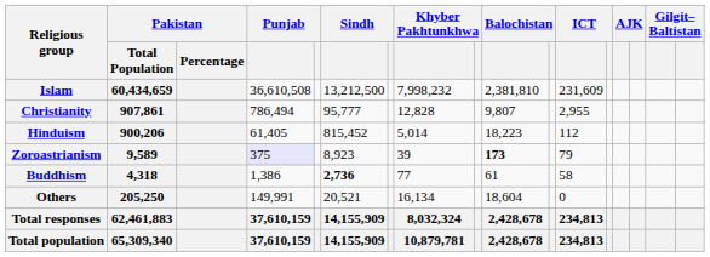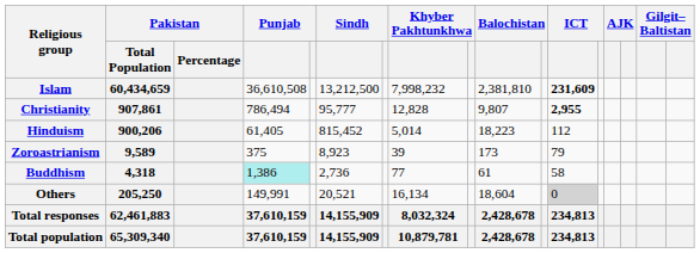Islam | column 12: normal -> bold
Christianity | column 12: normal -> bold
Zoroastrianism | column 4: lavender background -> no background
Zoroastrianism | column 10: bold -> normal
Buddhism | column 4: no background -> paleturquoise background
Buddhism | column 6: bold -> normal
Others | column 12: no background -> lightgrey background
